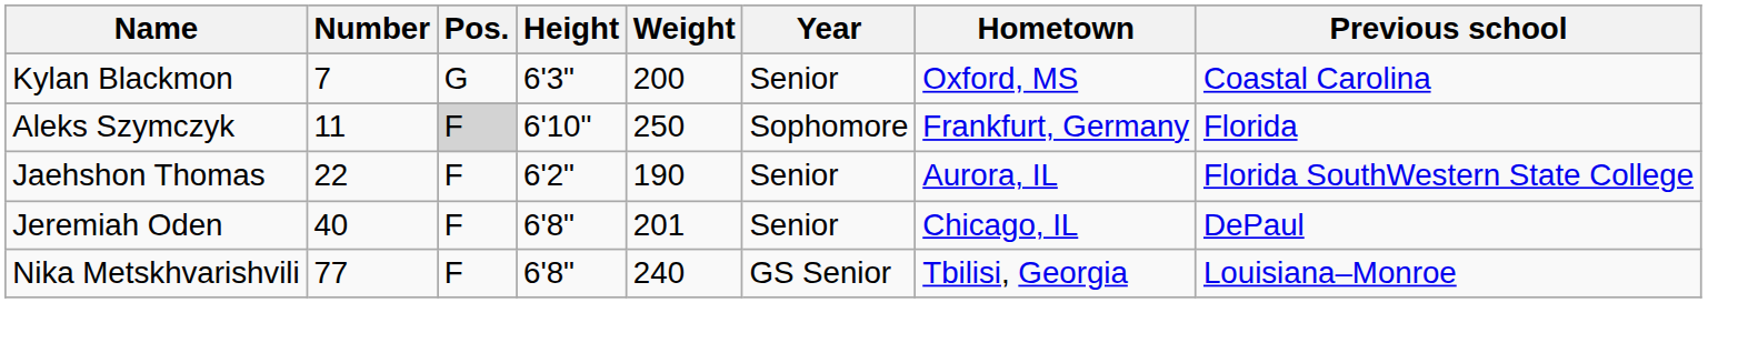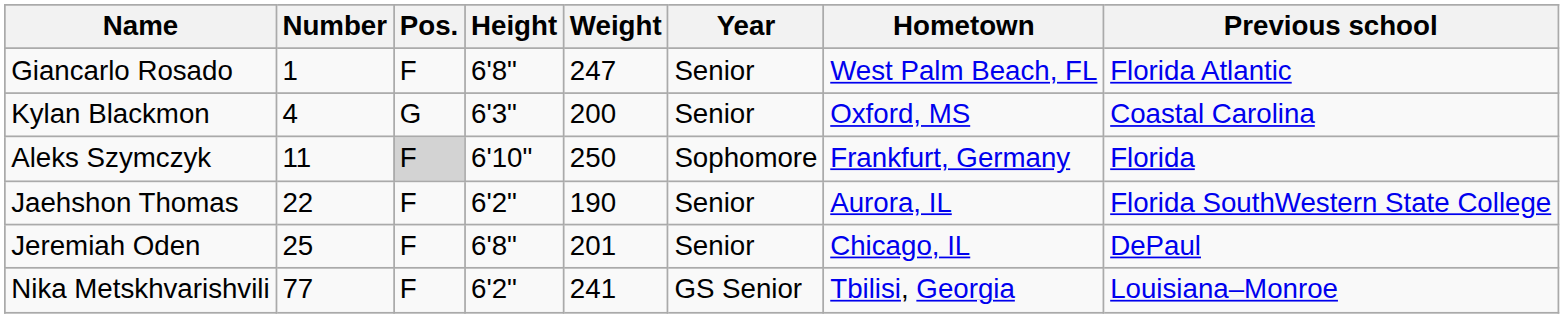+ row: Giancarlo Rosado | 1 | F | 6'8" | 247 | Senior | West Palm Beach, FL | Florida Atlantic
Kylan Blackmon | Number: 7 -> 4
Jeremiah Oden | Number: 40 -> 25
Nika Metskhvarishvili | Height: 6'8" -> 6'2"
Nika Metskhvarishvili | Weight: 240 -> 241
